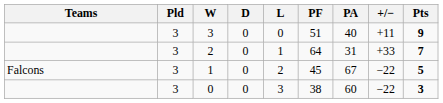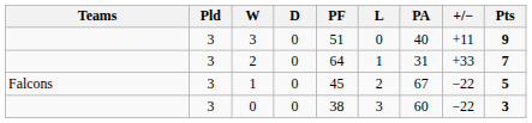columns swapped: L <-> PF
